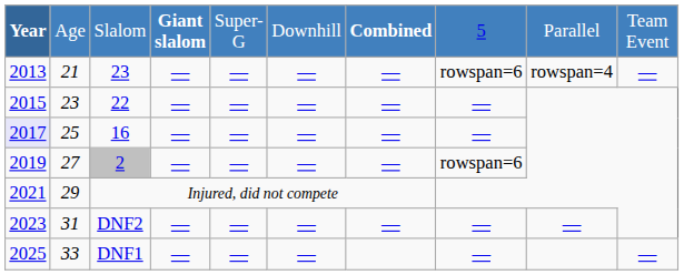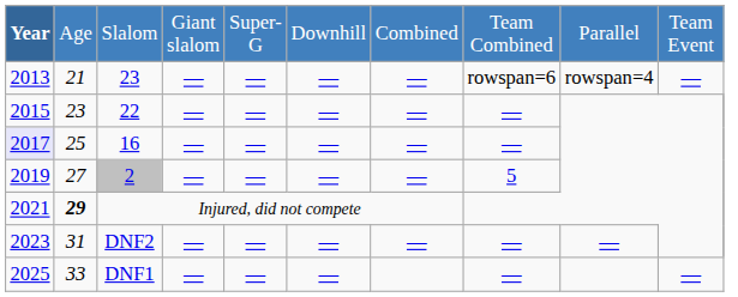Slalom | column 4: bold -> normal
Slalom | column 7: bold -> normal
Slalom | column 8: 5 -> Team Combined
2 | column 8: rowspan=6 -> 5
Injured, did not compete | column 2: normal -> bold
